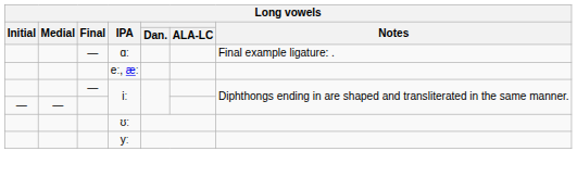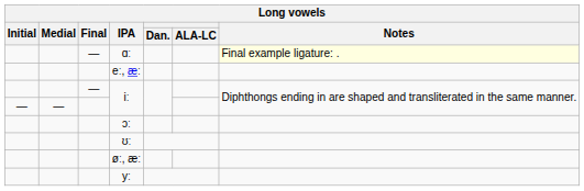ɑː | Notes: no background -> lightyellow background
+ row: ɔː
+ row: øː, æː
